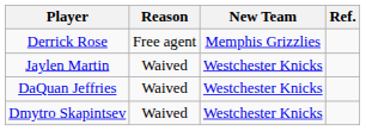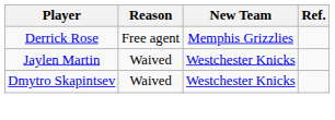- row: DaQuan Jeffries | Waived | Westchester Knicks
